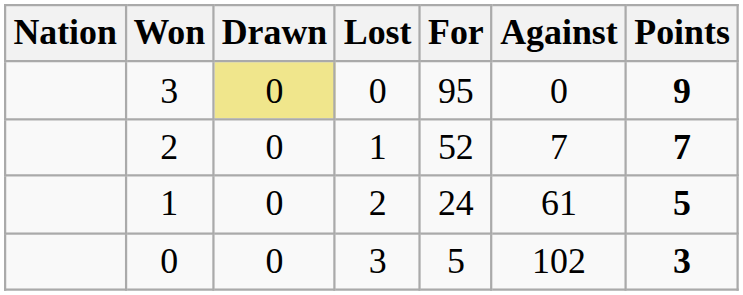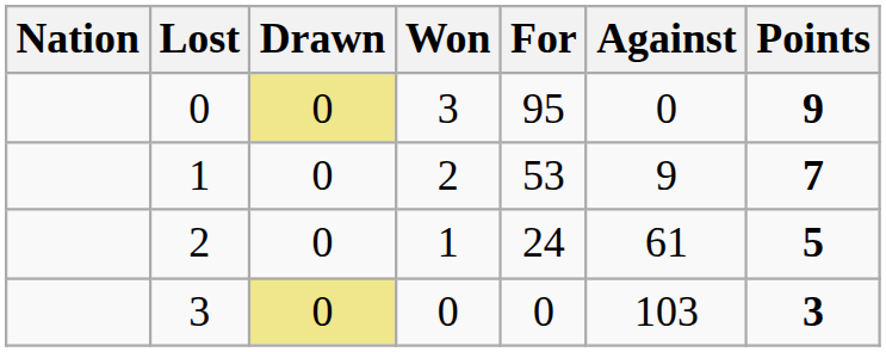columns swapped: Won <-> Lost
row 3 | For: 52 -> 53
row 3 | Against: 7 -> 9
row 5 | Drawn: no background -> khaki background
row 5 | For: 5 -> 0
row 5 | Against: 102 -> 103
